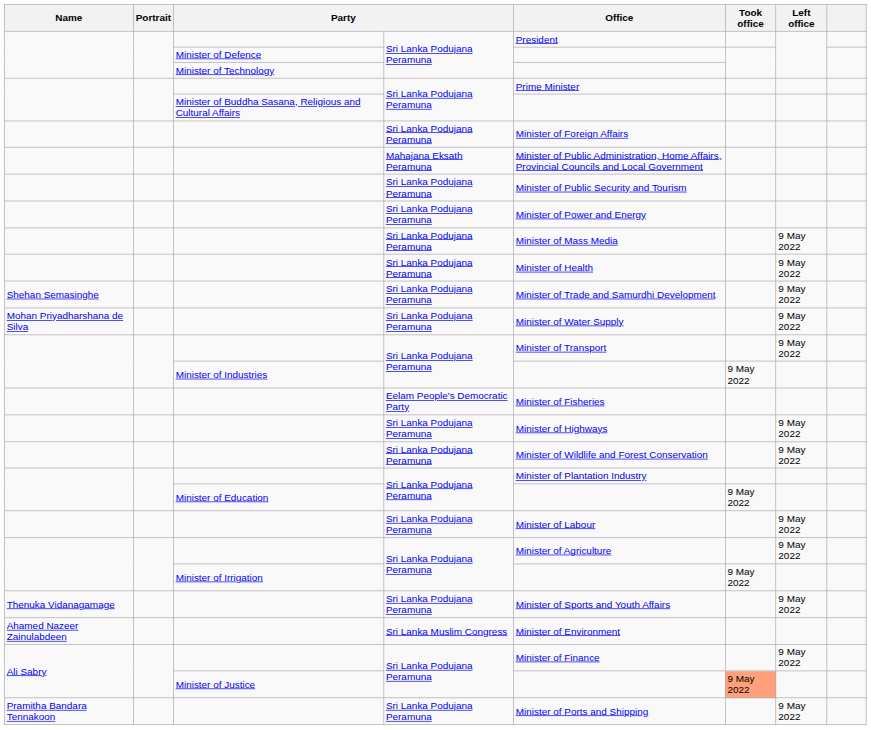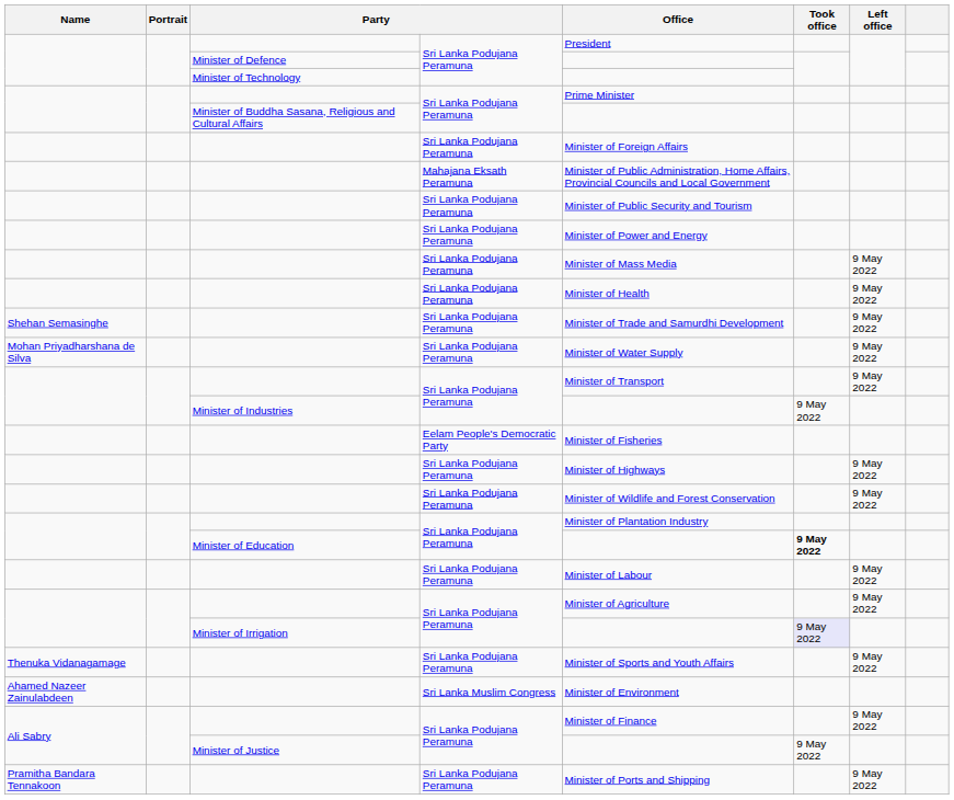Minister of Education | Took office: normal -> bold
Minister of Irrigation | Took office: no background -> lavender background
Minister of Justice | Took office: lightsalmon background -> no background
